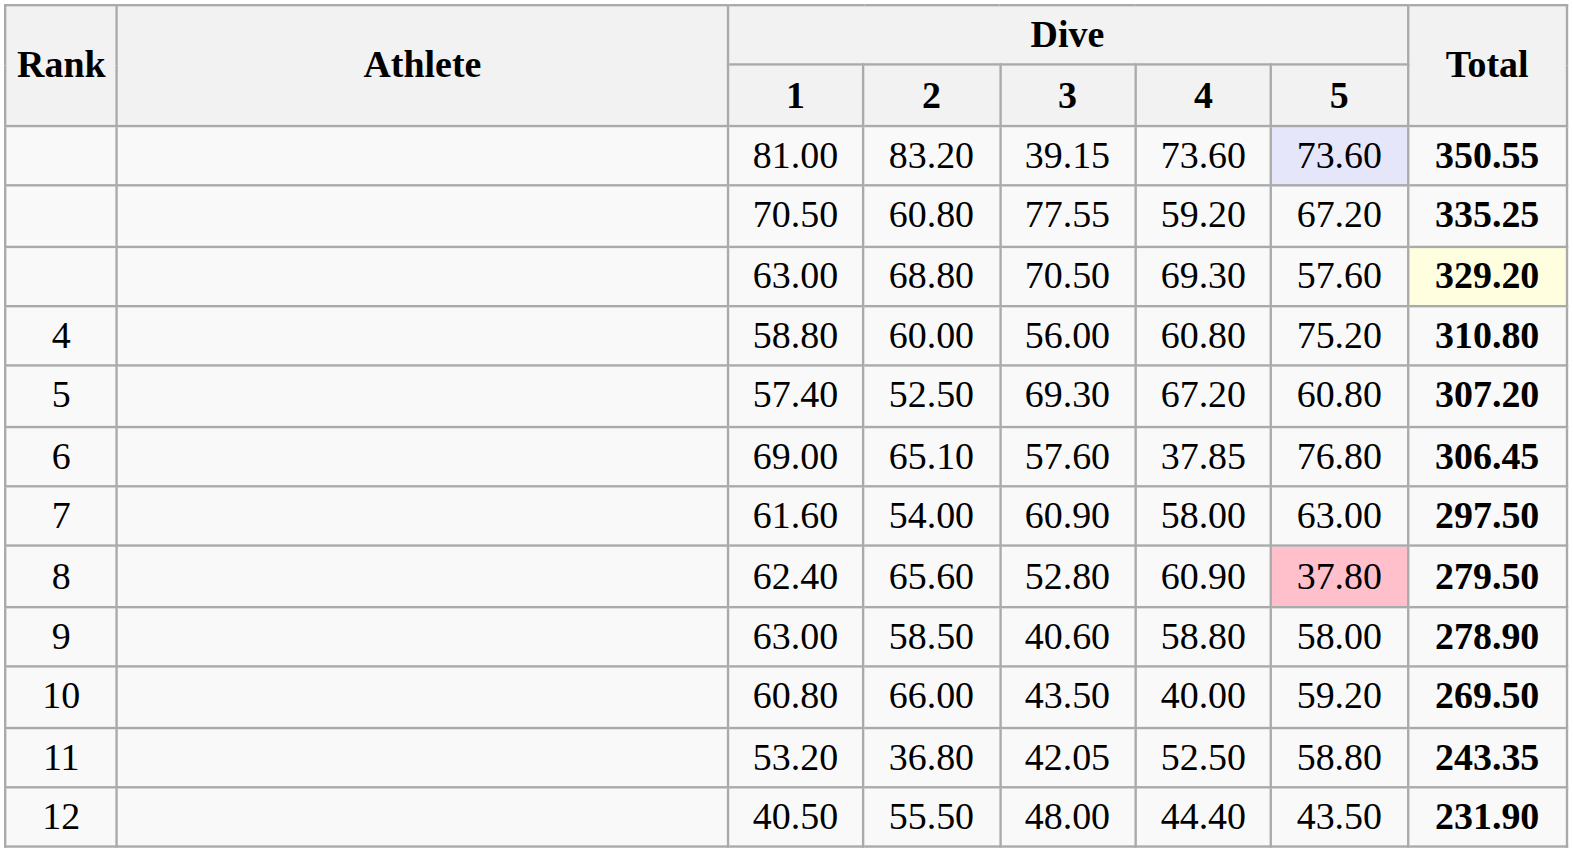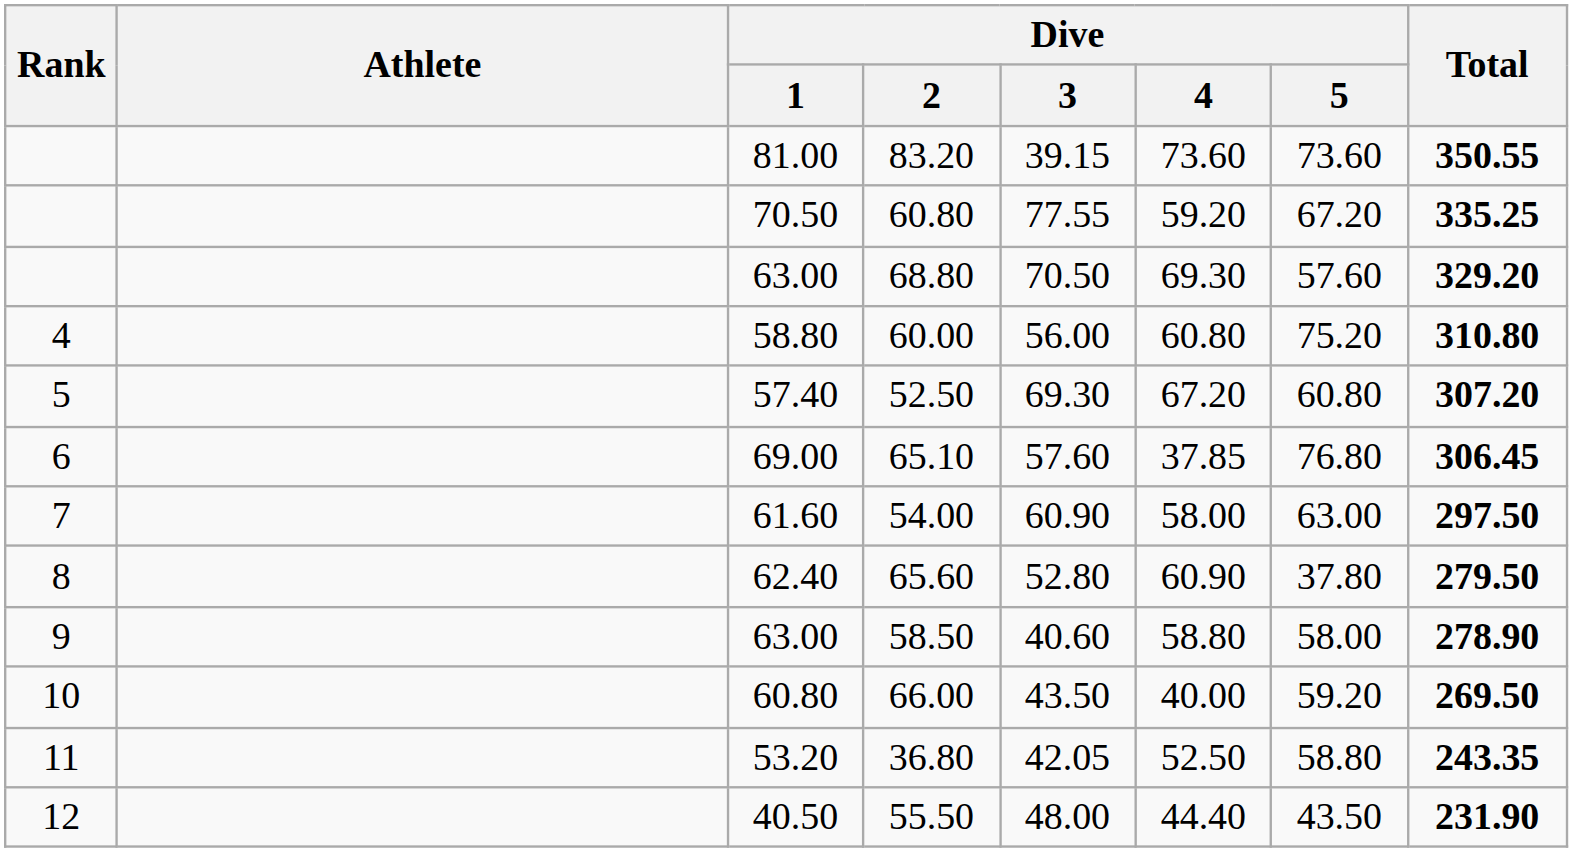83.20 | Dive / 5: lavender background -> no background
68.80 | Total: lightyellow background -> no background
65.60 | Dive / 5: pink background -> no background
